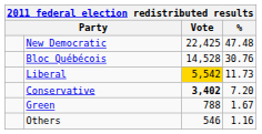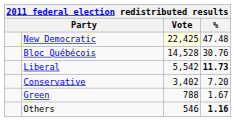New Democratic | Vote: no background -> lightyellow background
Liberal | Vote: gold background -> no background
Liberal | %: normal -> bold
Conservative | Vote: bold -> normal
Others | %: normal -> bold
